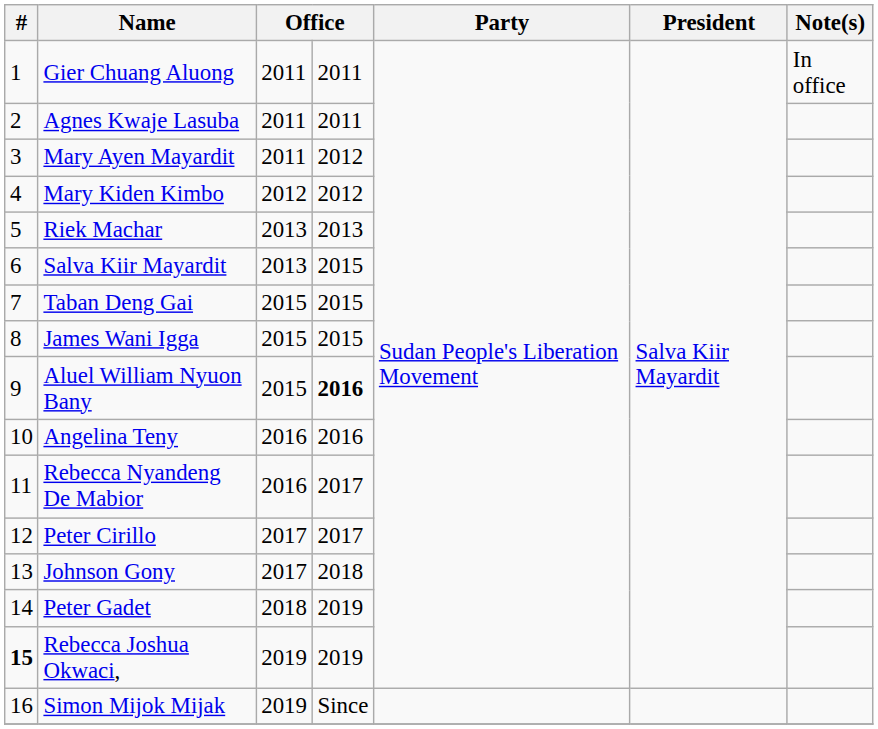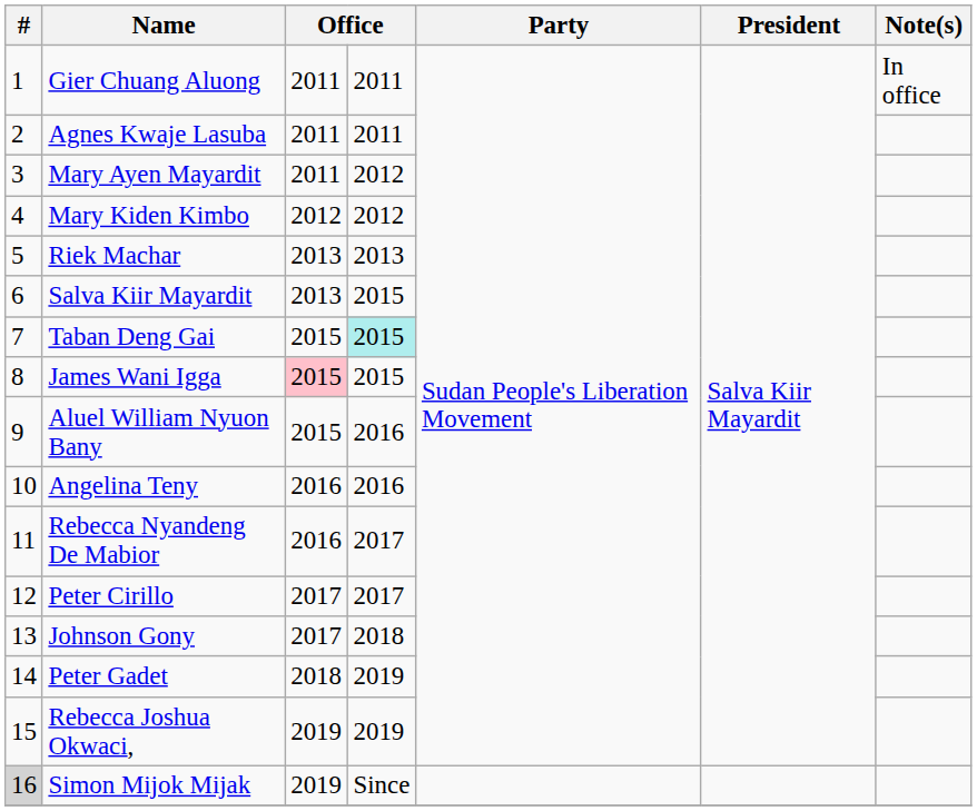Taban Deng Gai | column 4: no background -> paleturquoise background
James Wani Igga | column 3: no background -> pink background
Aluel William Nyuon Bany | column 4: bold -> normal
Rebecca Joshua Okwaci, | #: bold -> normal
Simon Mijok Mijak | #: no background -> lightgrey background
